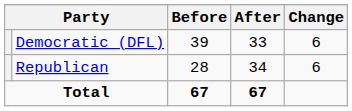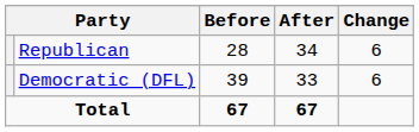rows swapped: Republican <-> Democratic (DFL)
